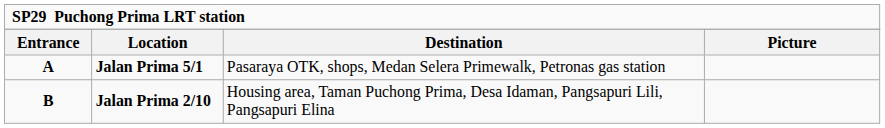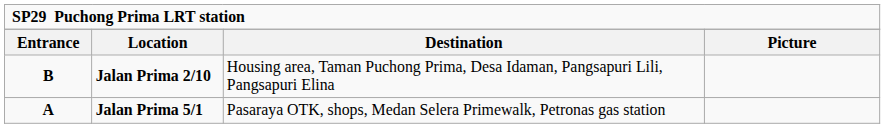rows swapped: Jalan Prima 5/1 <-> Jalan Prima 2/10
